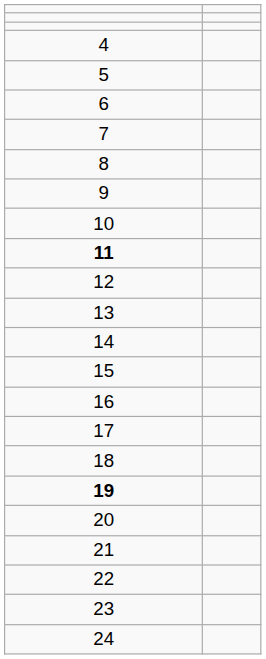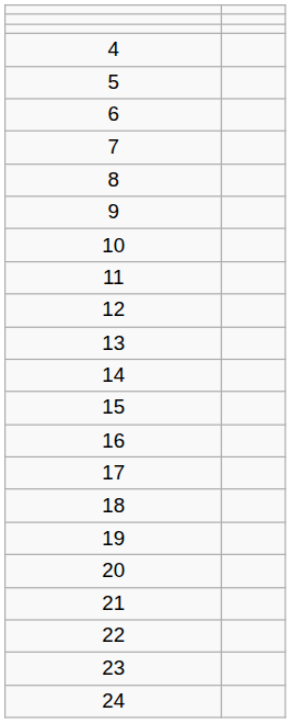row 11 | column 1: bold -> normal
row 19 | column 1: bold -> normal
